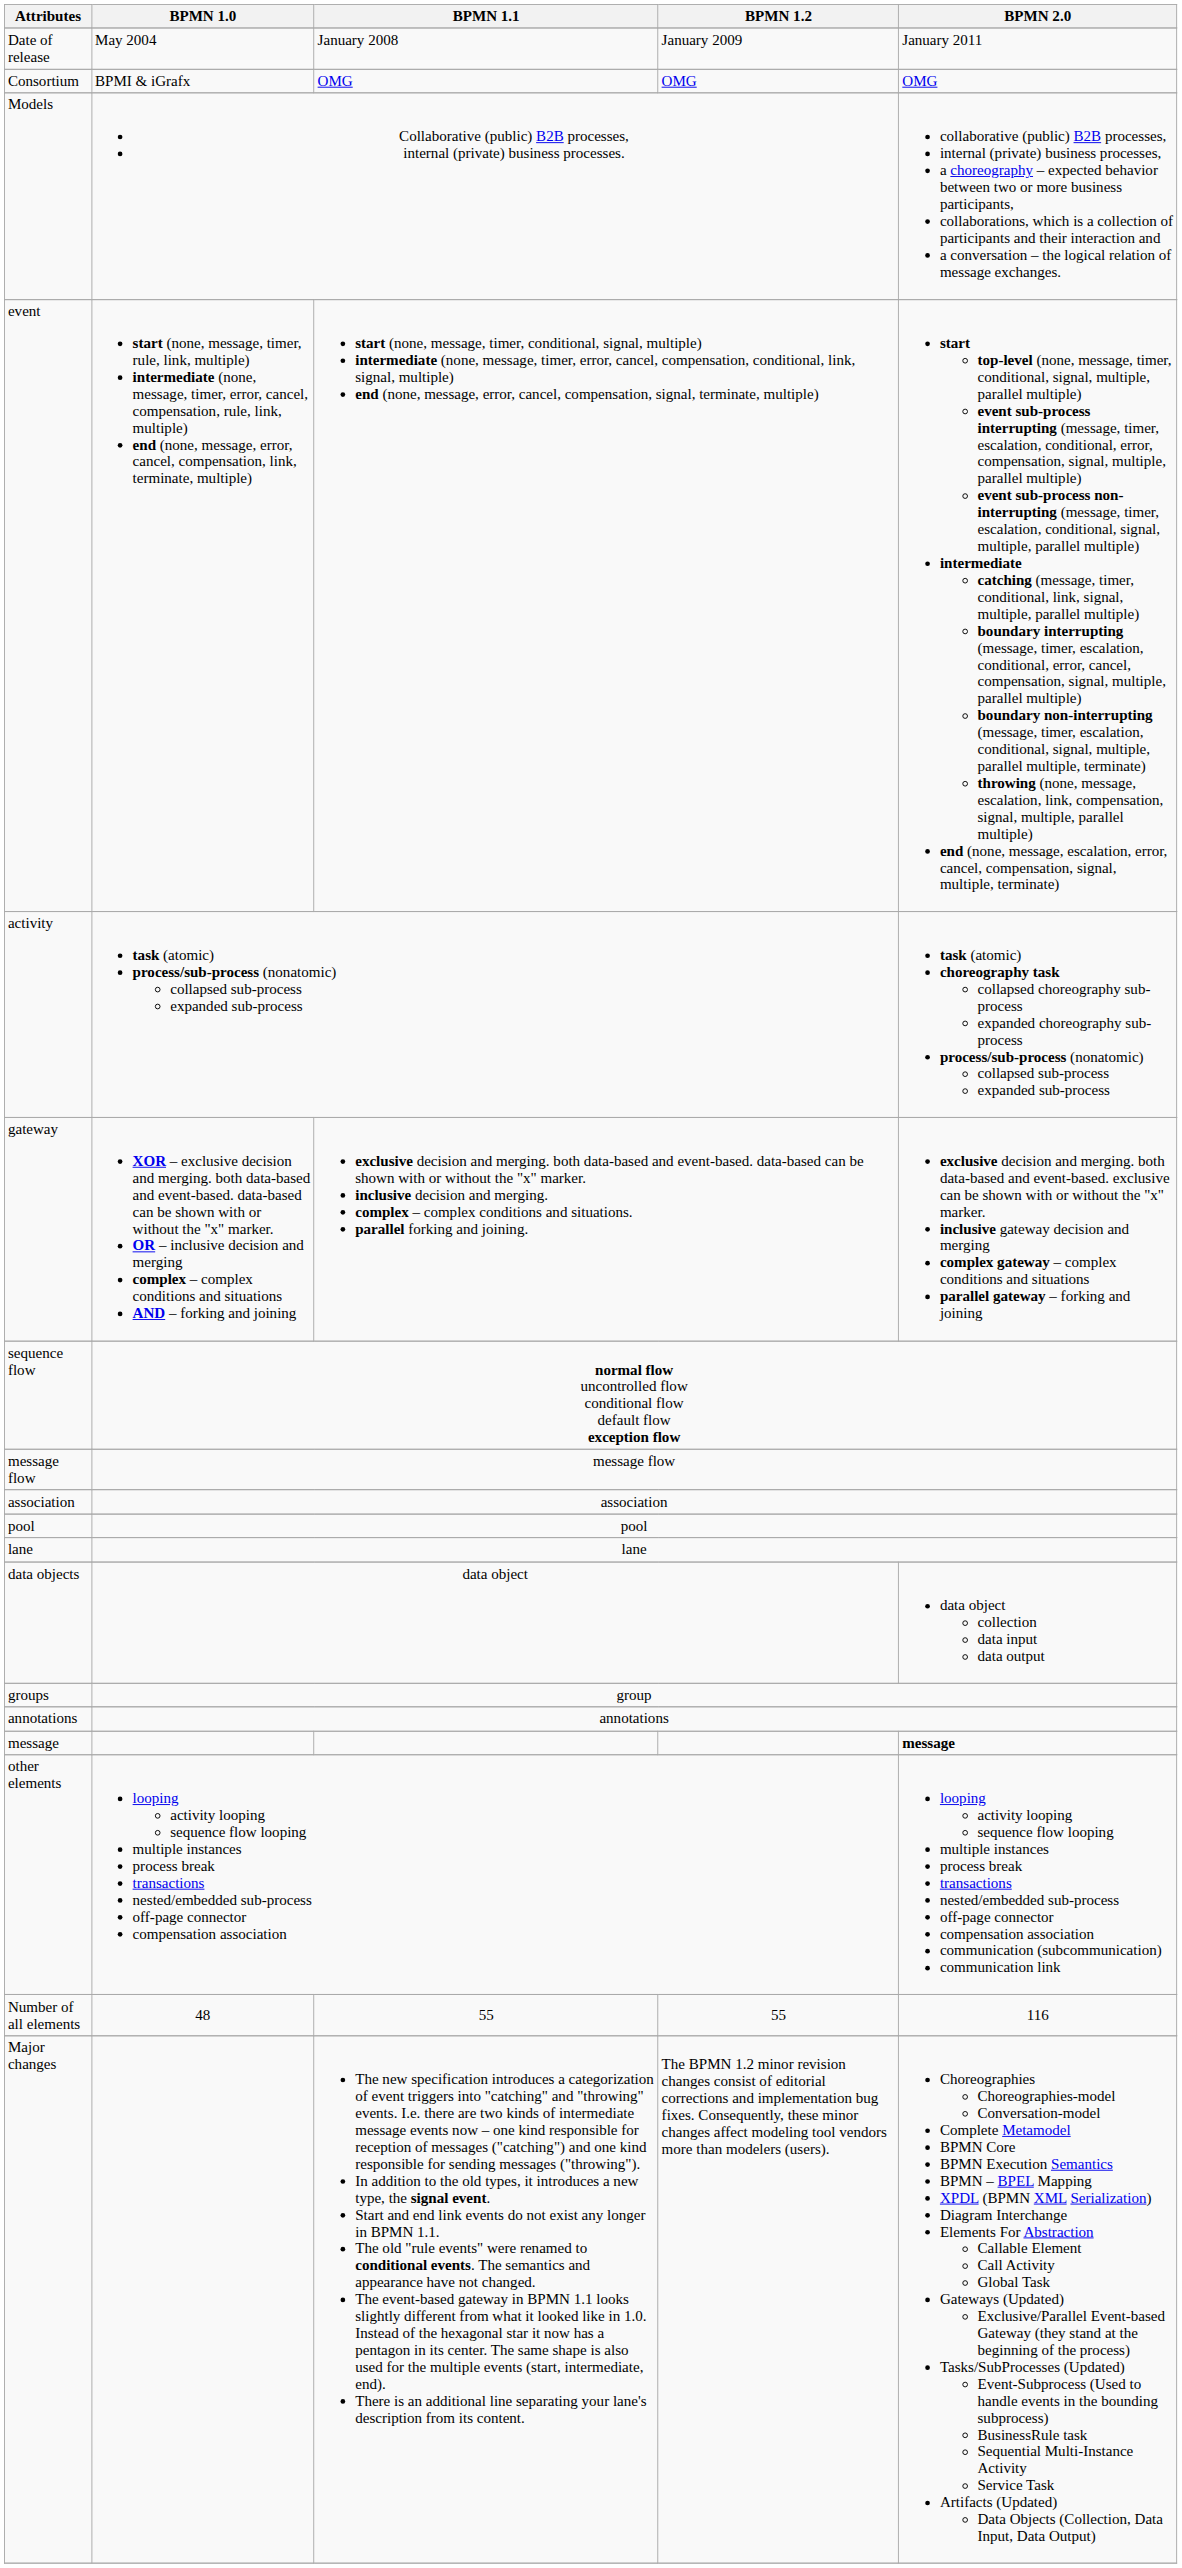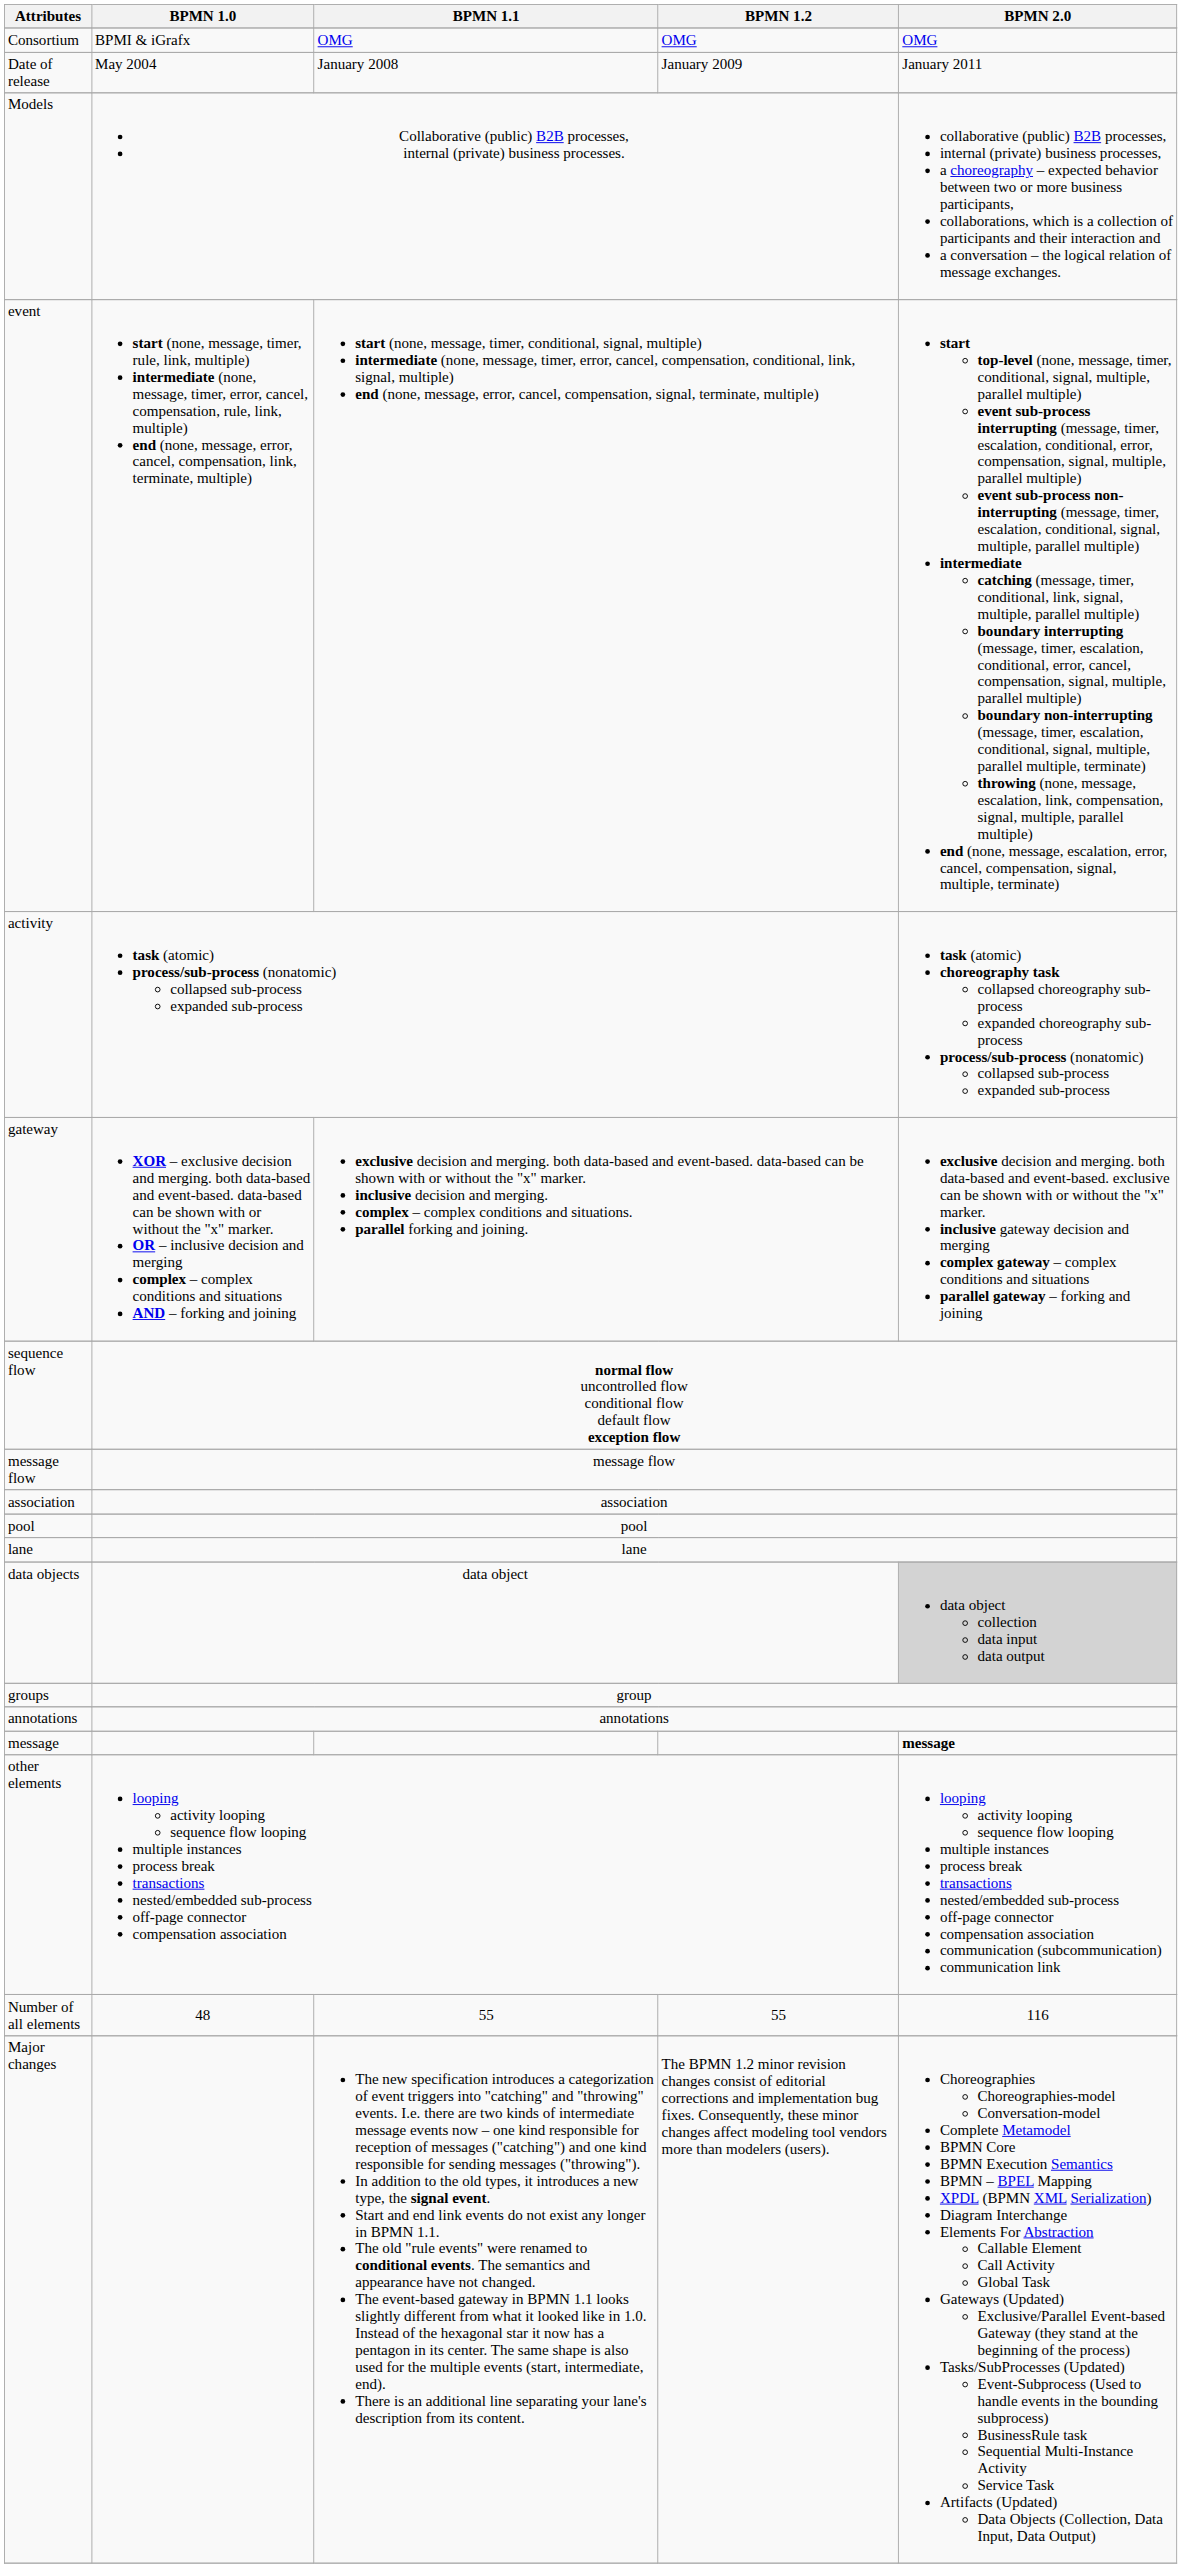rows swapped: Consortium <-> Date of release
data objects | BPMN 2.0: no background -> lightgrey background
